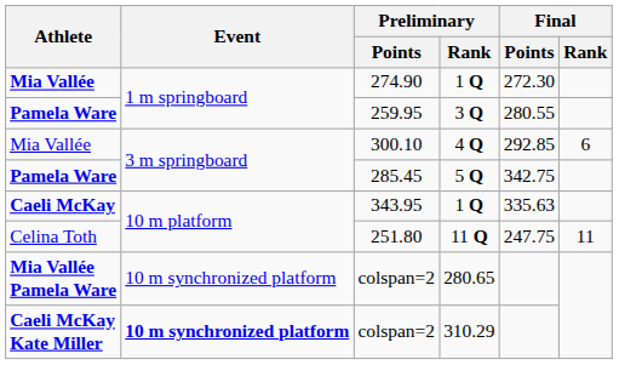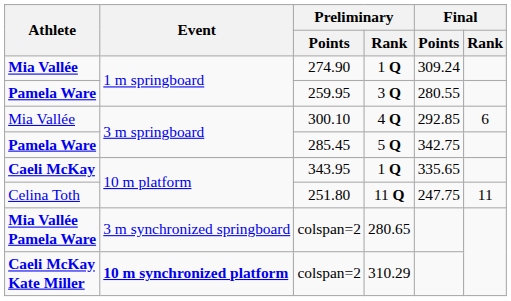274.90 | Final / Points: 272.30 -> 309.24
343.95 | Final / Points: 335.63 -> 335.65
colspan=2 / 280.65 | Event: 10 m synchronized platform -> 3 m synchronized springboard
